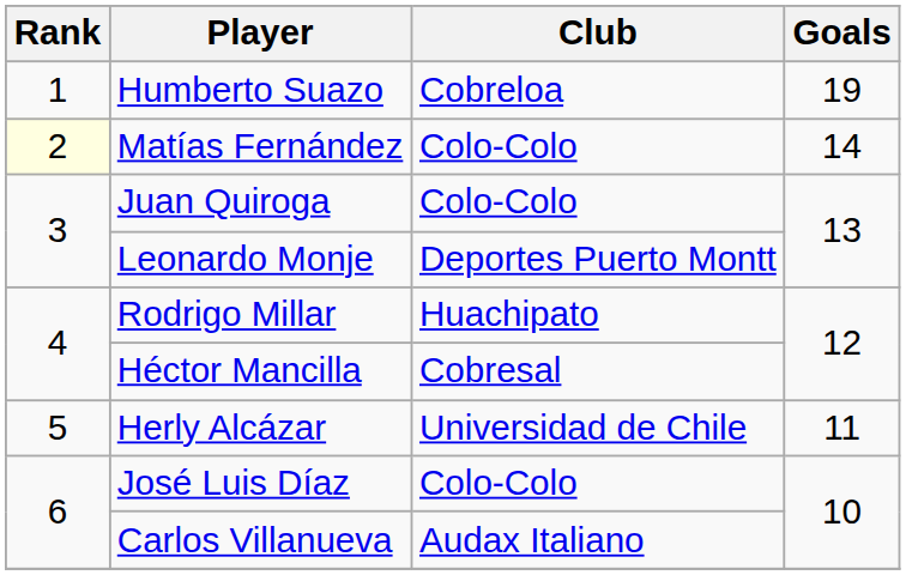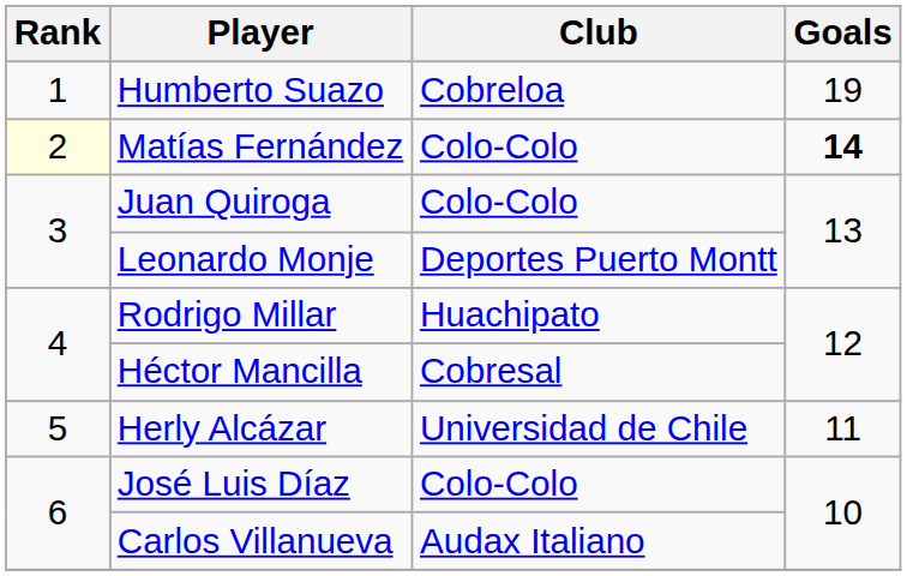Matías Fernández | Goals: normal -> bold
